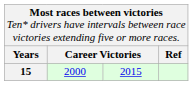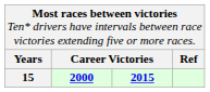15 | column 2: normal -> bold
15 | column 3: normal -> bold
